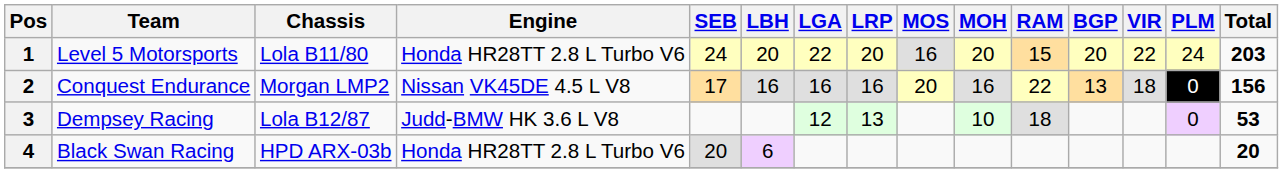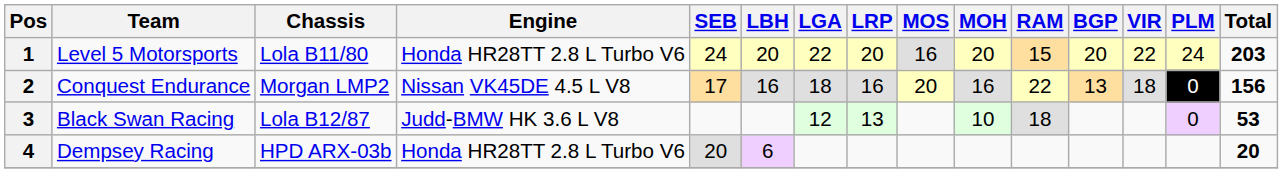2 | LGA: 16 -> 18
3 | Team: Dempsey Racing -> Black Swan Racing
4 | Team: Black Swan Racing -> Dempsey Racing
